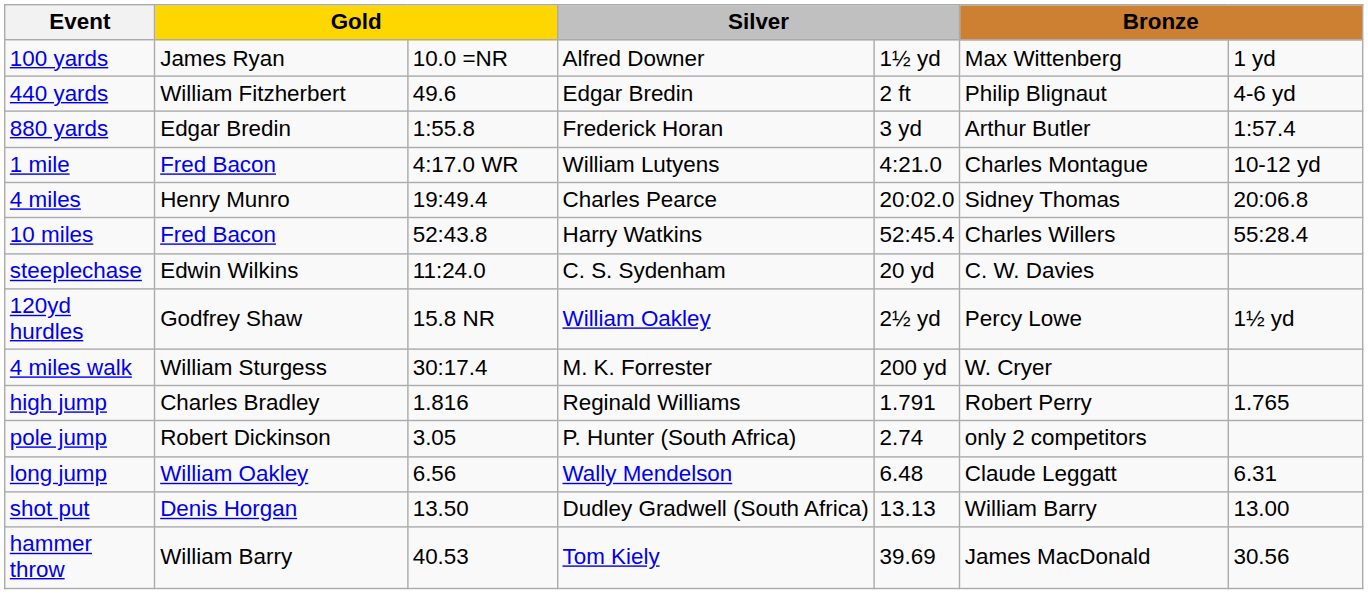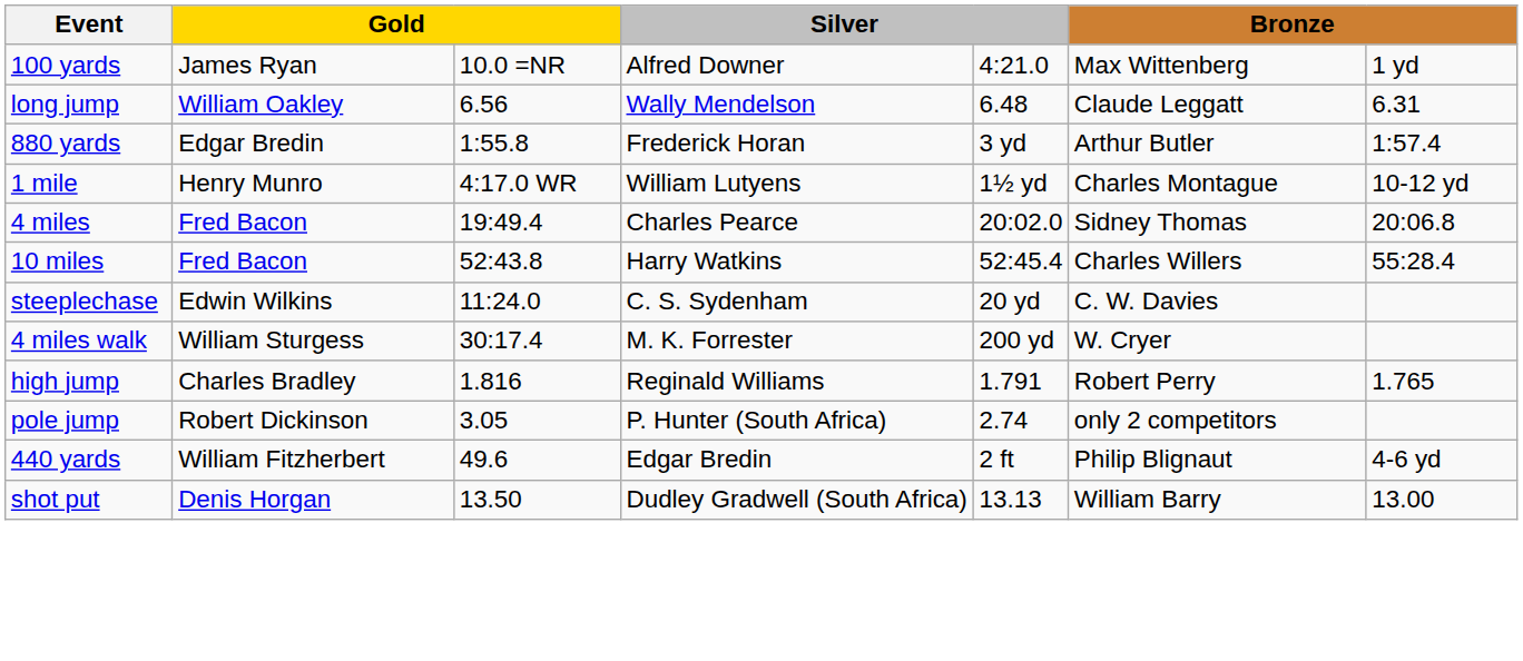100 yards | column 5: 1½ yd -> 4:21.0
rows swapped: 440 yards <-> long jump
1 mile | column 2: Fred Bacon -> Henry Munro
1 mile | column 5: 4:21.0 -> 1½ yd
4 miles | column 2: Henry Munro -> Fred Bacon
- row: 120yd hurdles | Godfrey Shaw | 15.8 NR | William Oakley | 2½ yd | Percy Lowe | 1½ yd
- row: hammer throw | William Barry | 40.53 | Tom Kiely | 39.69 | James MacDonald | 30.56
